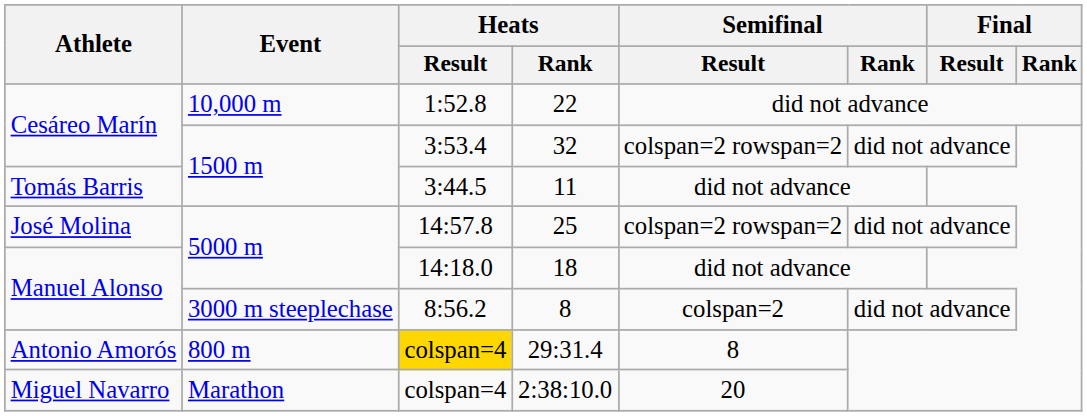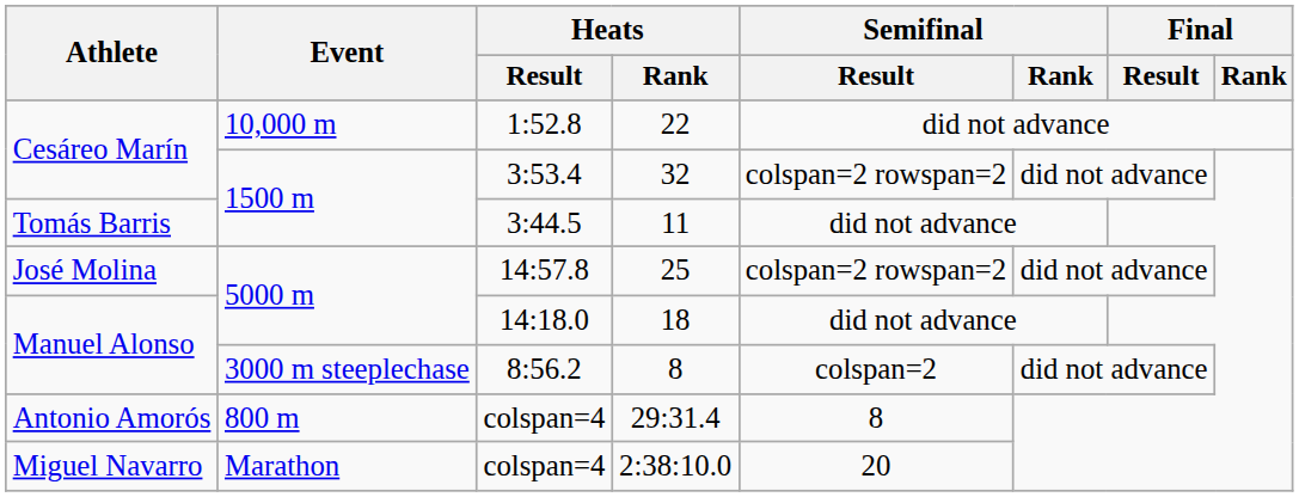29:31.4 | Heats / Result: gold background -> no background
